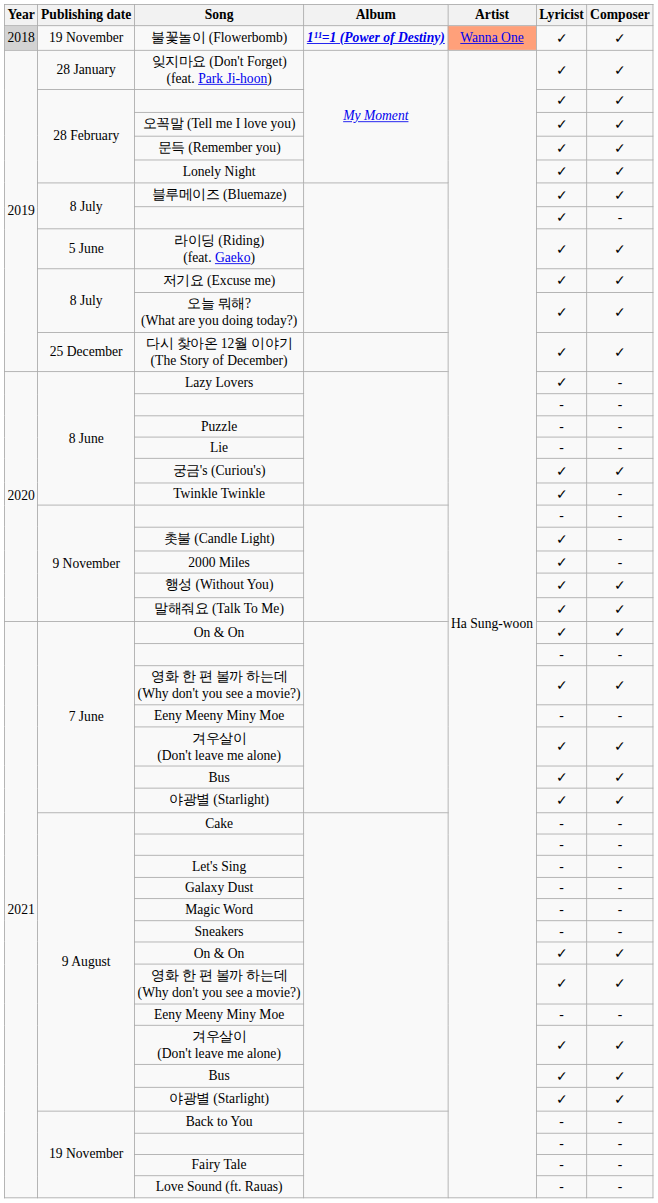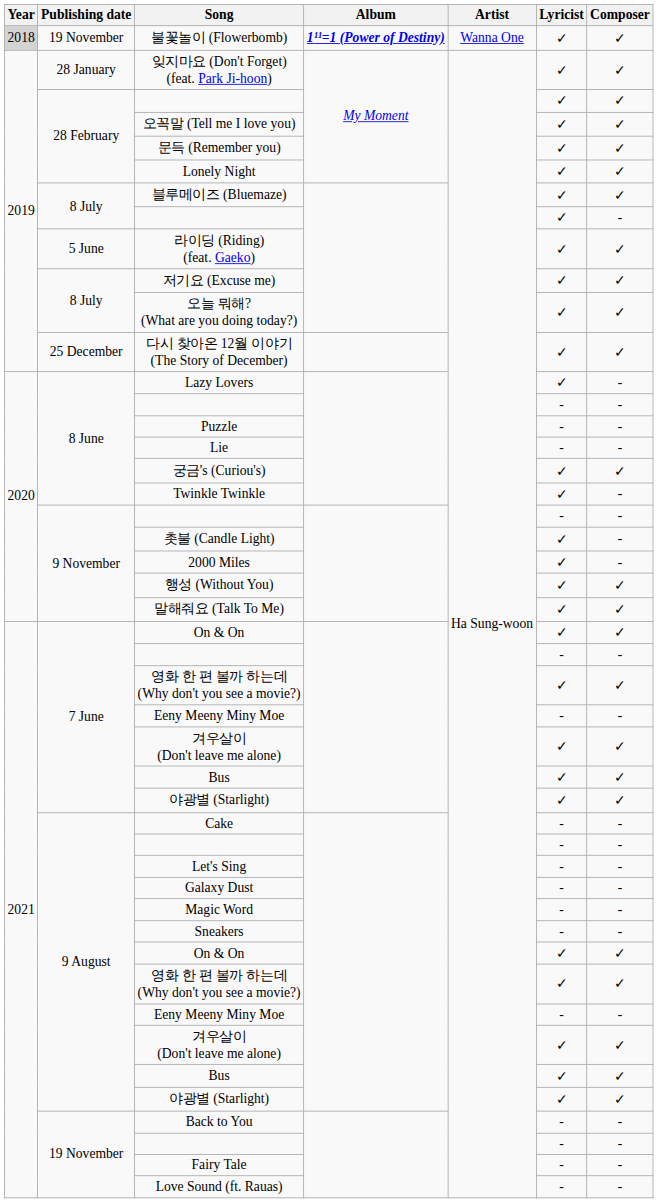불꽃놀이 (Flowerbomb) | Artist: lightsalmon background -> no background
